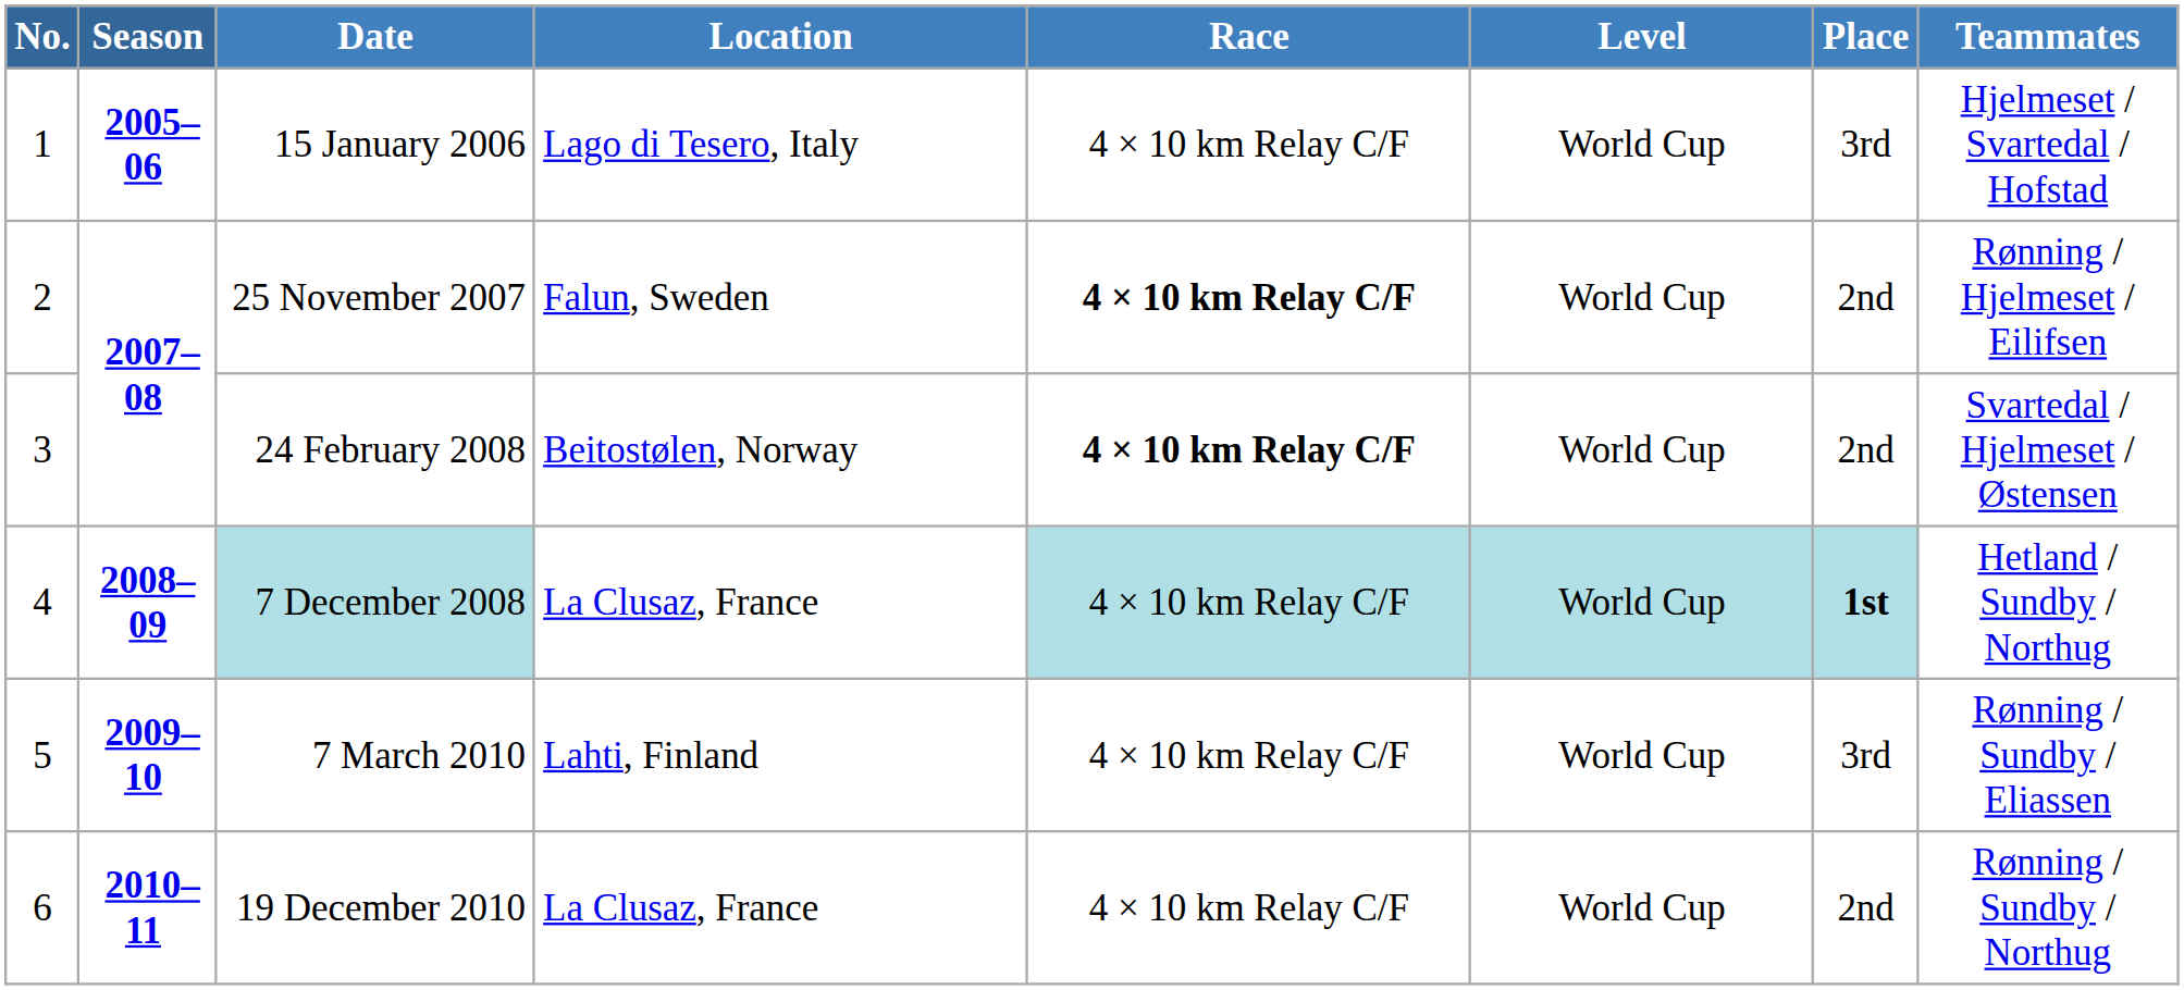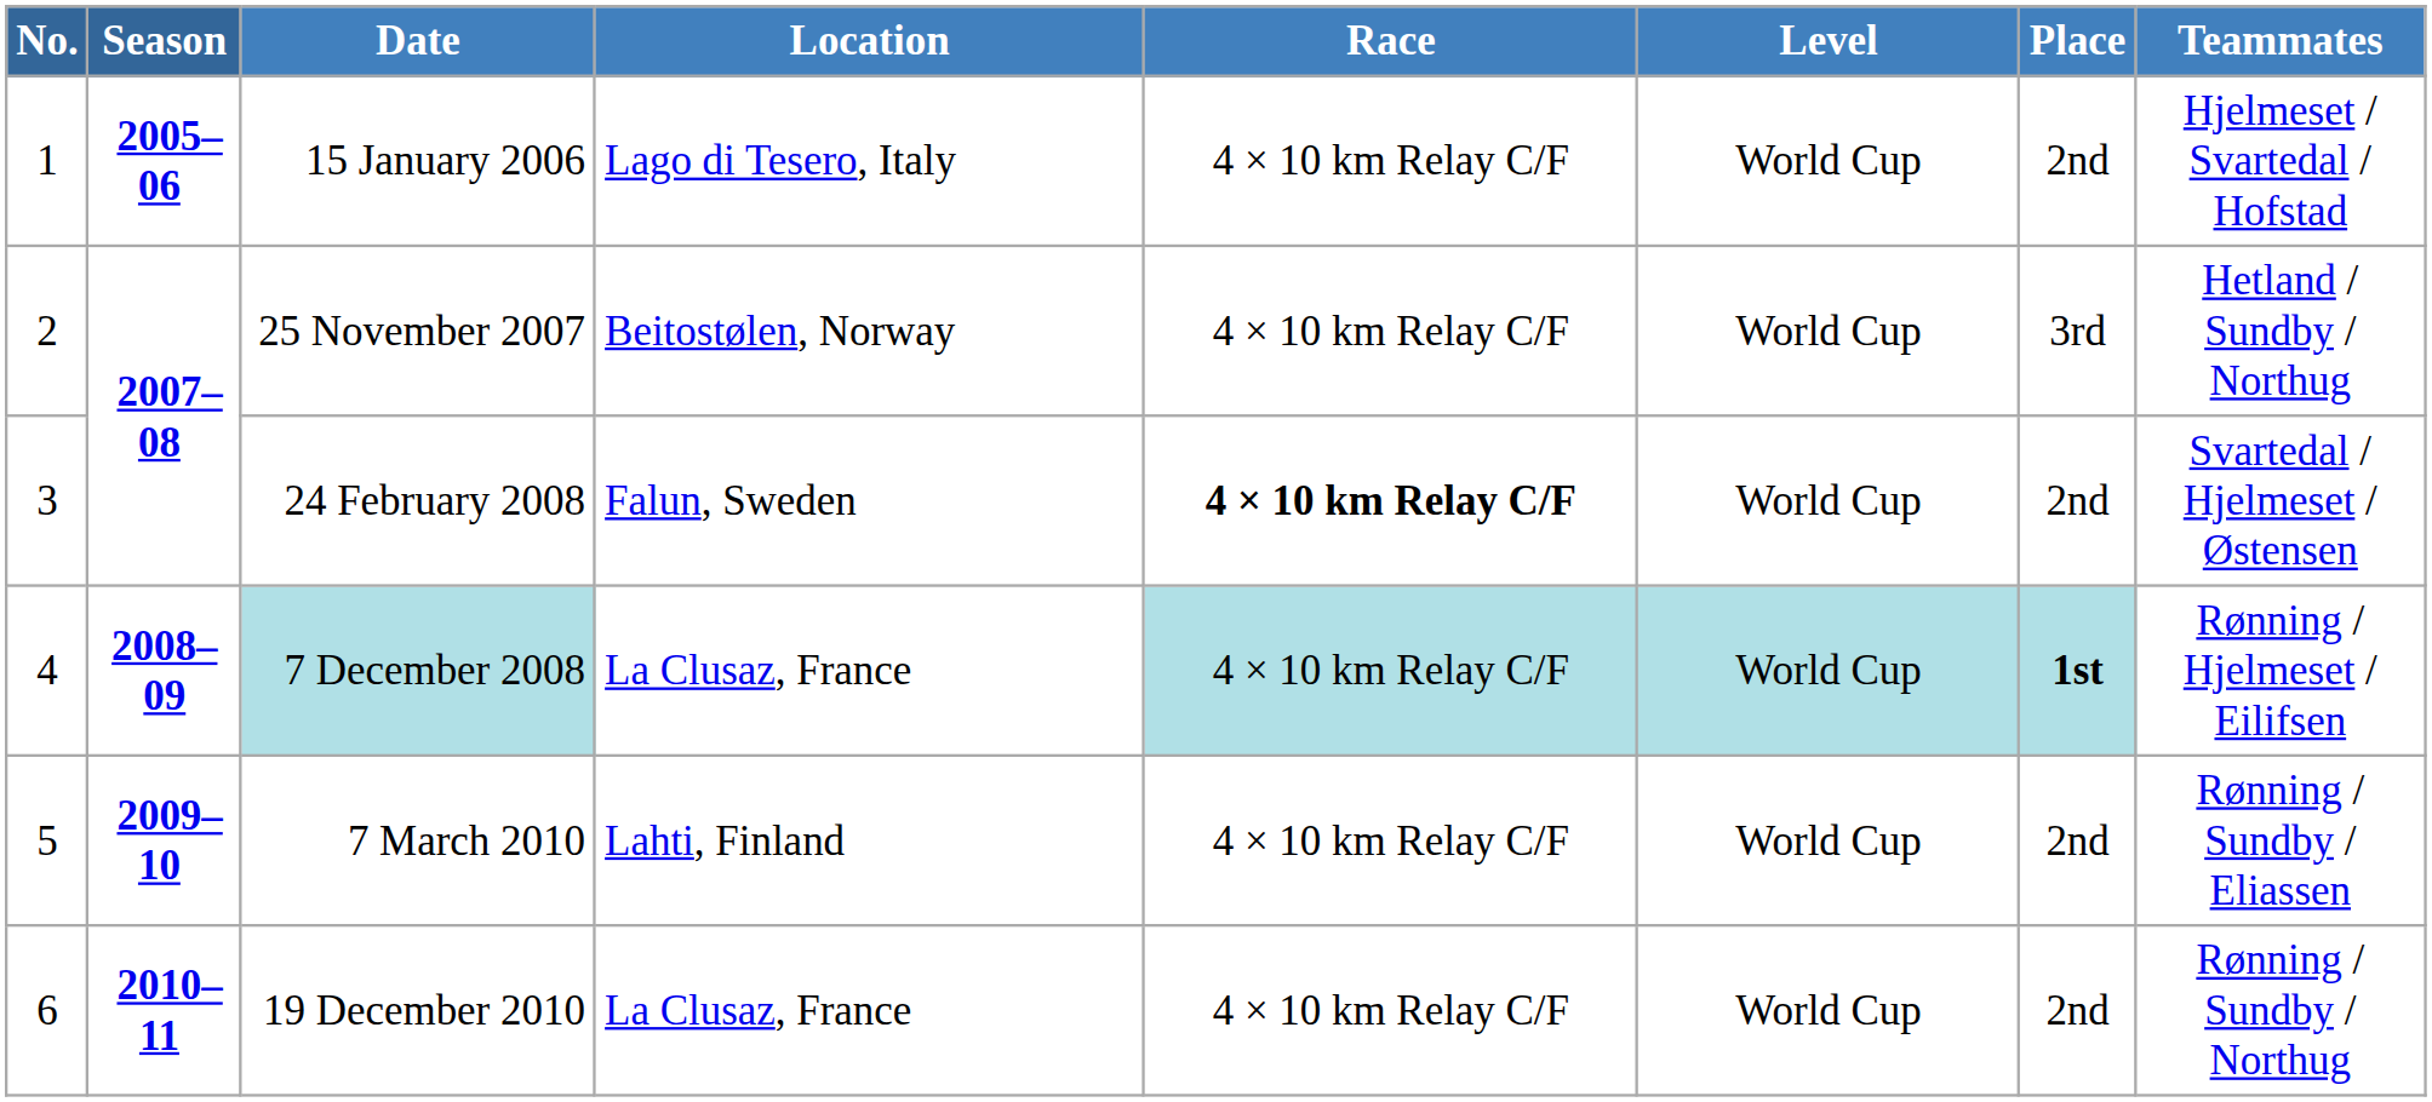15 January 2006 | Place: 3rd -> 2nd
25 November 2007 | Location: Falun, Sweden -> Beitostølen, Norway
25 November 2007 | Race: bold -> normal
25 November 2007 | Place: 2nd -> 3rd
25 November 2007 | Teammates: Rønning / Hjelmeset / Eilifsen -> Hetland / Sundby / Northug
24 February 2008 | Location: Beitostølen, Norway -> Falun, Sweden
7 December 2008 | Teammates: Hetland / Sundby / Northug -> Rønning / Hjelmeset / Eilifsen
7 March 2010 | Place: 3rd -> 2nd
